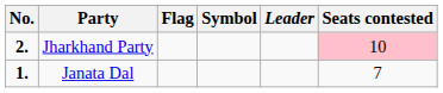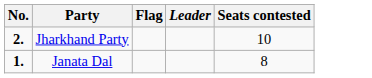- column: Symbol
Jharkhand Party | Seats contested: pink background -> no background
Janata Dal | Seats contested: 7 -> 8
